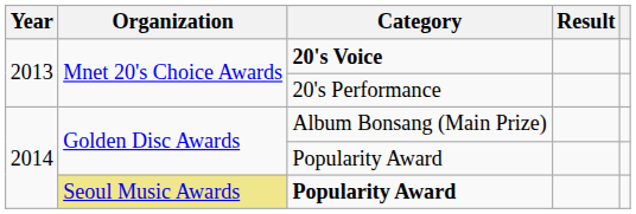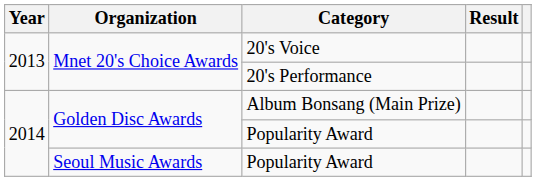20's Voice | Category: bold -> normal
Seoul Music Awards / Popularity Award | Organization: khaki background -> no background
Seoul Music Awards / Popularity Award | Category: bold -> normal
